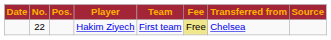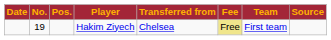columns swapped: Transferred from <-> Team
Hakim Ziyech | No.: 22 -> 19
